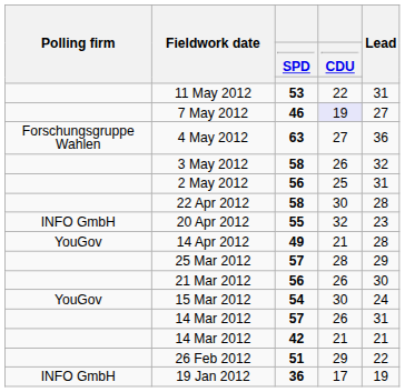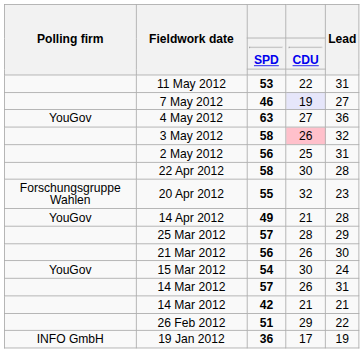4 May 2012 | Polling firm: Forschungsgruppe Wahlen -> YouGov
3 May 2012 | CDU: no background -> pink background
20 Apr 2012 | Polling firm: INFO GmbH -> Forschungsgruppe Wahlen
